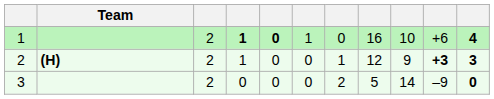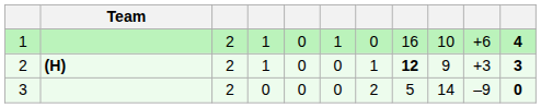row 2 | column 4: bold -> normal
row 2 | column 5: bold -> normal
row 3 | column 8: normal -> bold
row 3 | column 10: bold -> normal
